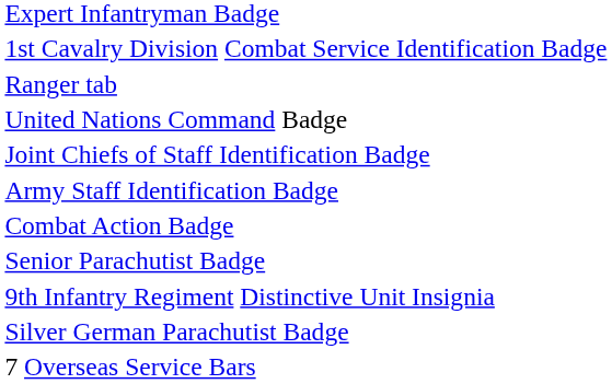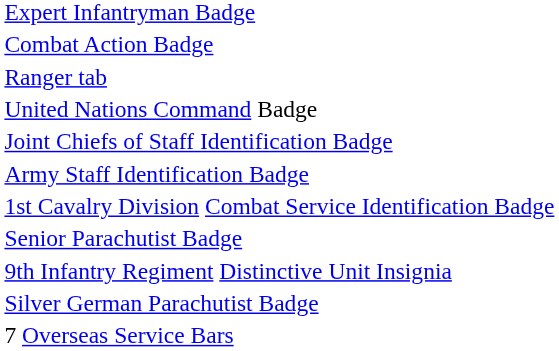row 2 | column 1: 1st Cavalry Division Combat Service Identification Badge -> Combat Action Badge
row 7 | column 1: Combat Action Badge -> 1st Cavalry Division Combat Service Identification Badge
